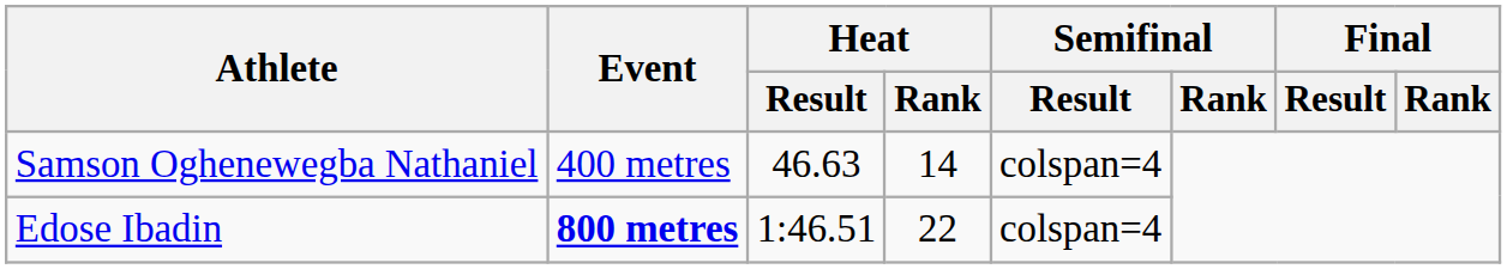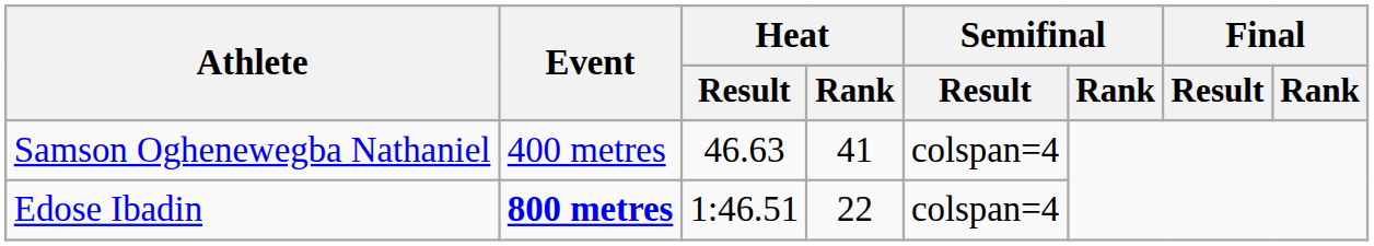Samson Oghenewegba Nathaniel | Heat / Rank: 14 -> 41
